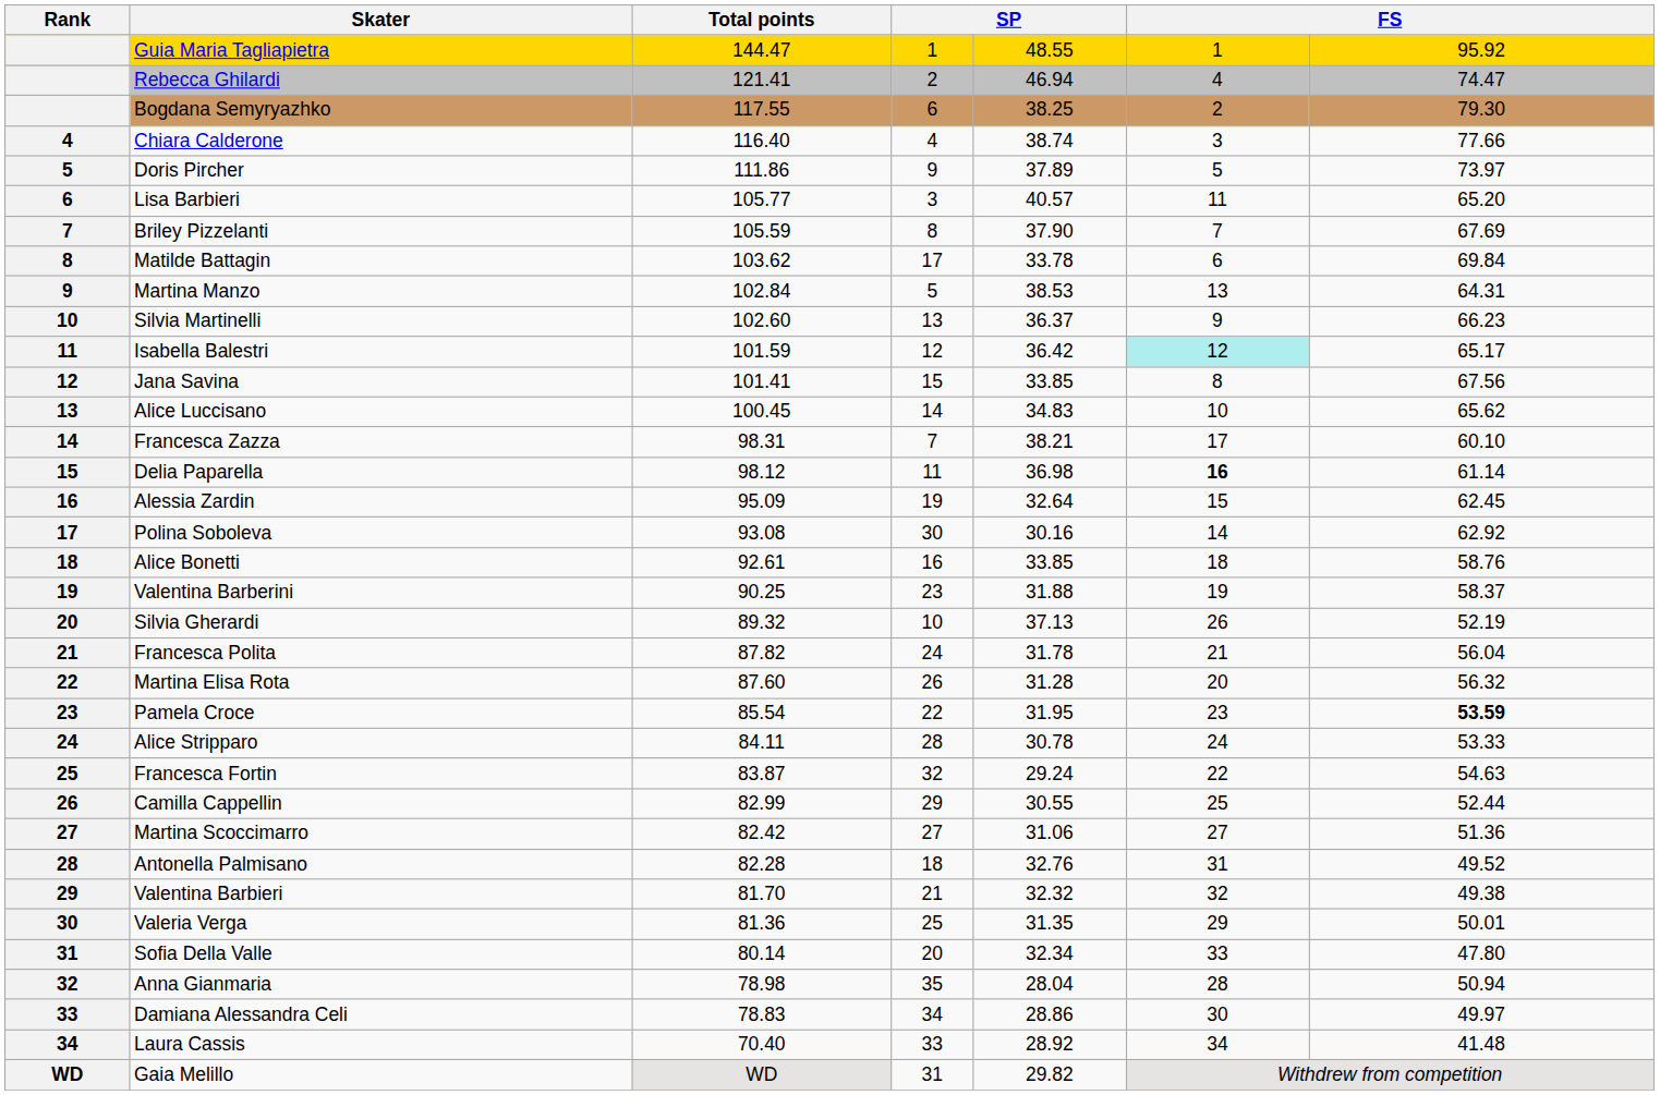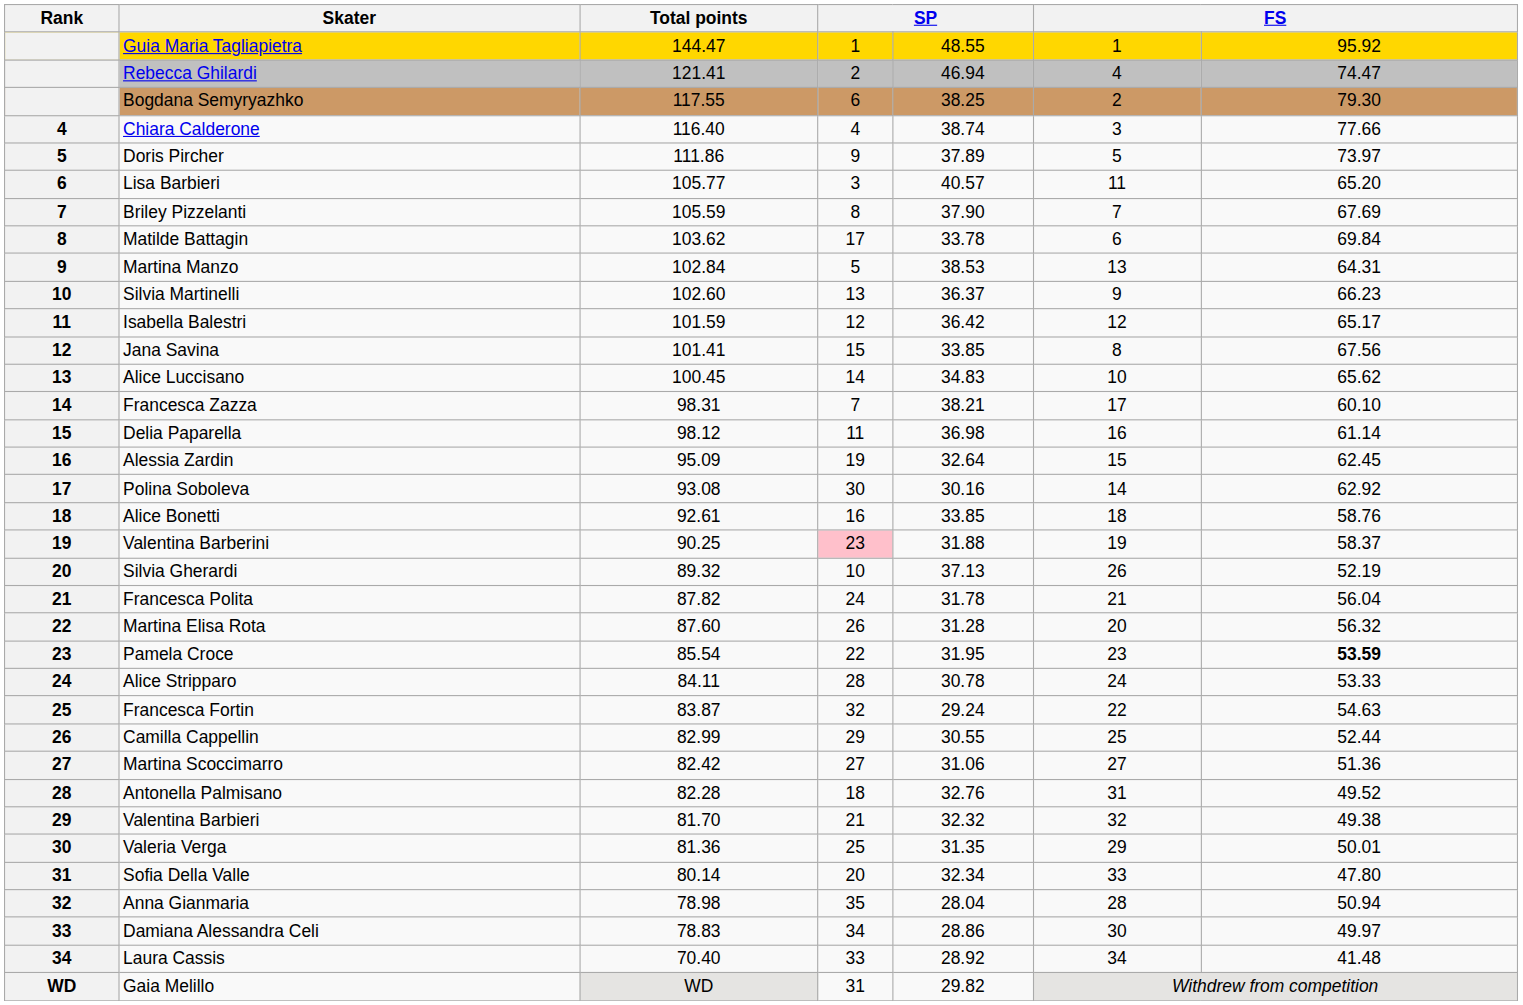Isabella Balestri | column 6: paleturquoise background -> no background
Delia Paparella | column 6: bold -> normal
Valentina Barberini | column 4: no background -> pink background
